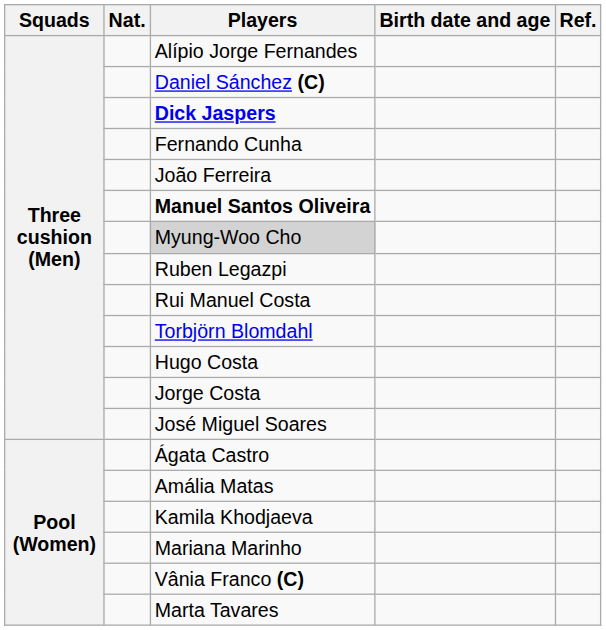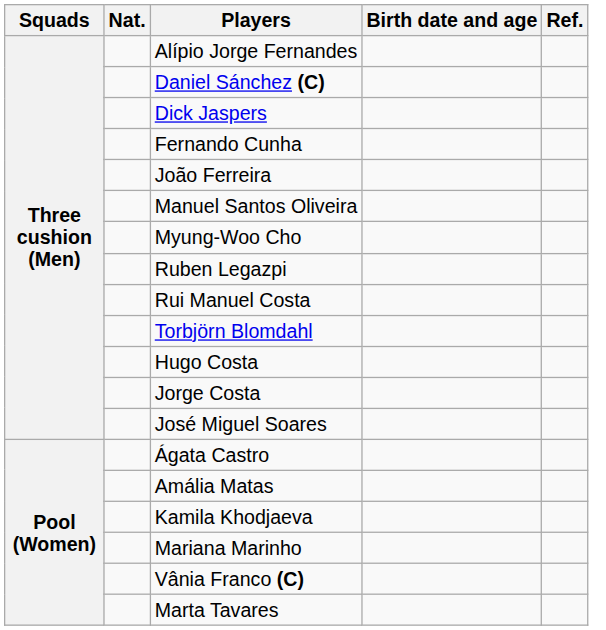Dick Jaspers | Players: bold -> normal
Manuel Santos Oliveira | Players: bold -> normal
Myung-Woo Cho | Players: lightgrey background -> no background
